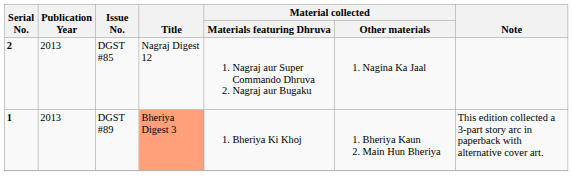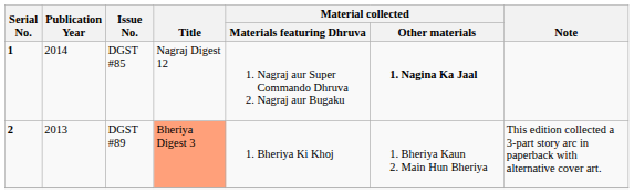DGST #85 | Serial No.: 2 -> 1
DGST #85 | Publication Year: 2013 -> 2014
DGST #85 | Material collected / Other materials: normal -> bold
DGST #89 | Serial No.: 1 -> 2
